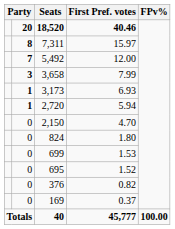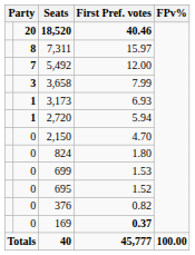169 | First Pref. votes: normal -> bold
